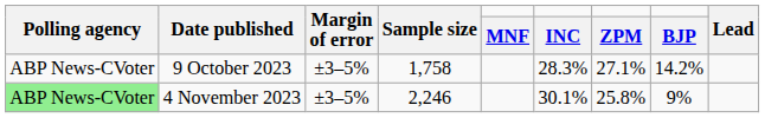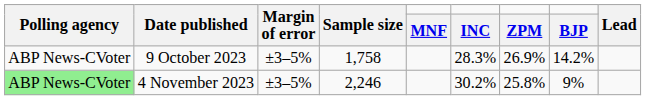9 October 2023 | ZPM: 27.1% -> 26.9%
4 November 2023 | INC: 30.1% -> 30.2%
